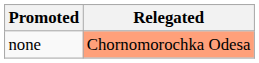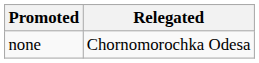none | Relegated: lightsalmon background -> no background
